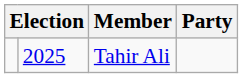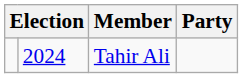Tahir Ali | column 2: 2025 -> 2024
